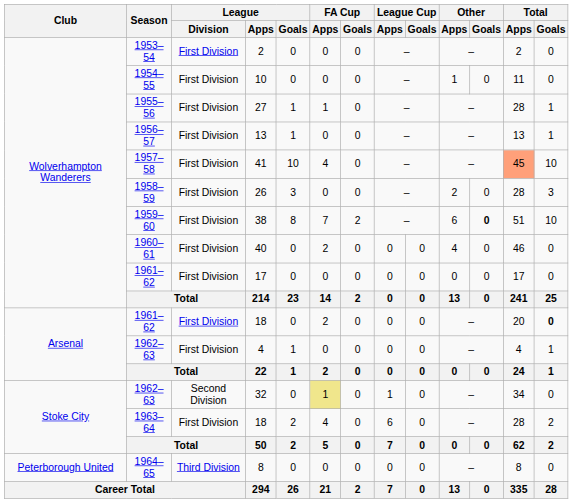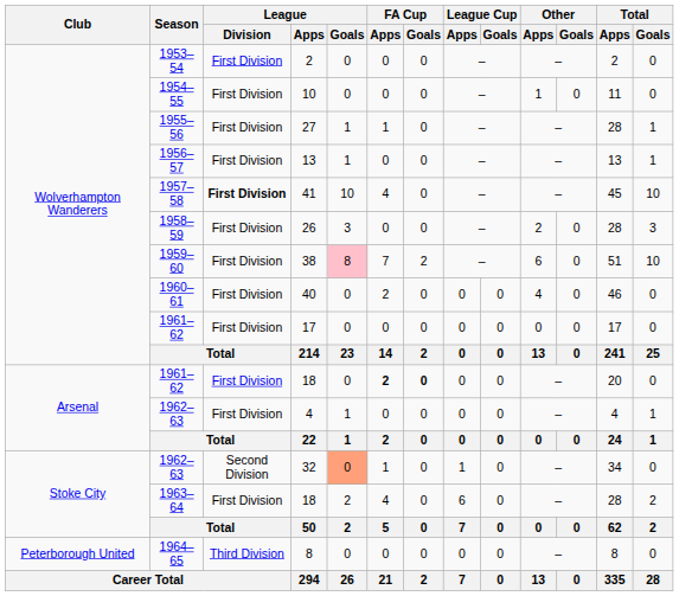41 | League / Division: normal -> bold
41 | Total / Apps: lightsalmon background -> no background
38 | League / Goals: no background -> pink background
38 | Other / Goals: bold -> normal
1961–62 / 18 | FA Cup / Apps: normal -> bold
1961–62 / 18 | FA Cup / Goals: normal -> bold
1961–62 / 18 | Total / Goals: bold -> normal
32 | League / Goals: no background -> lightsalmon background
32 | FA Cup / Apps: khaki background -> no background
